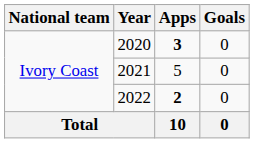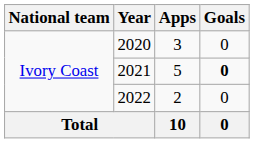2020 | Apps: bold -> normal
2021 | Goals: normal -> bold
2022 | Apps: bold -> normal
